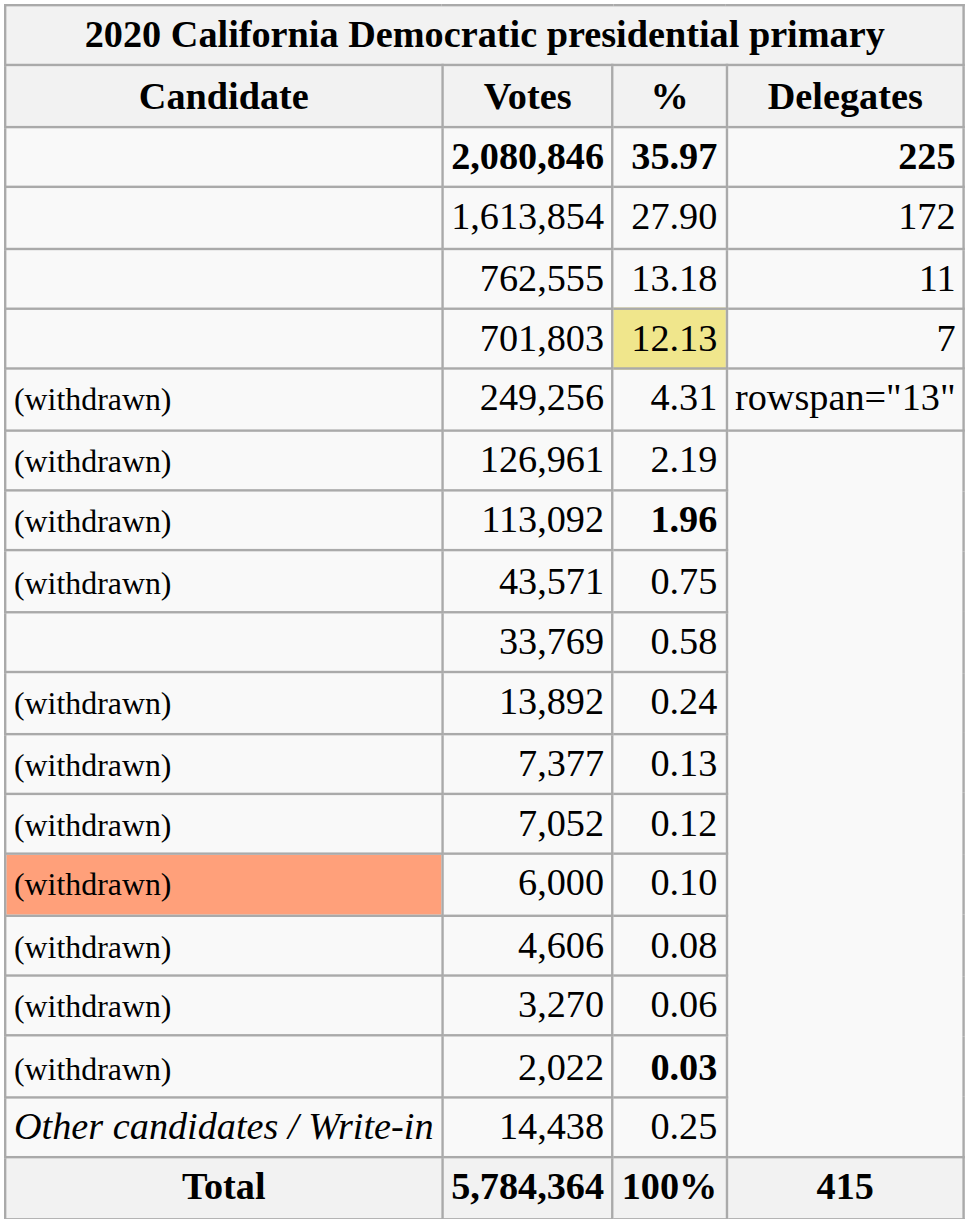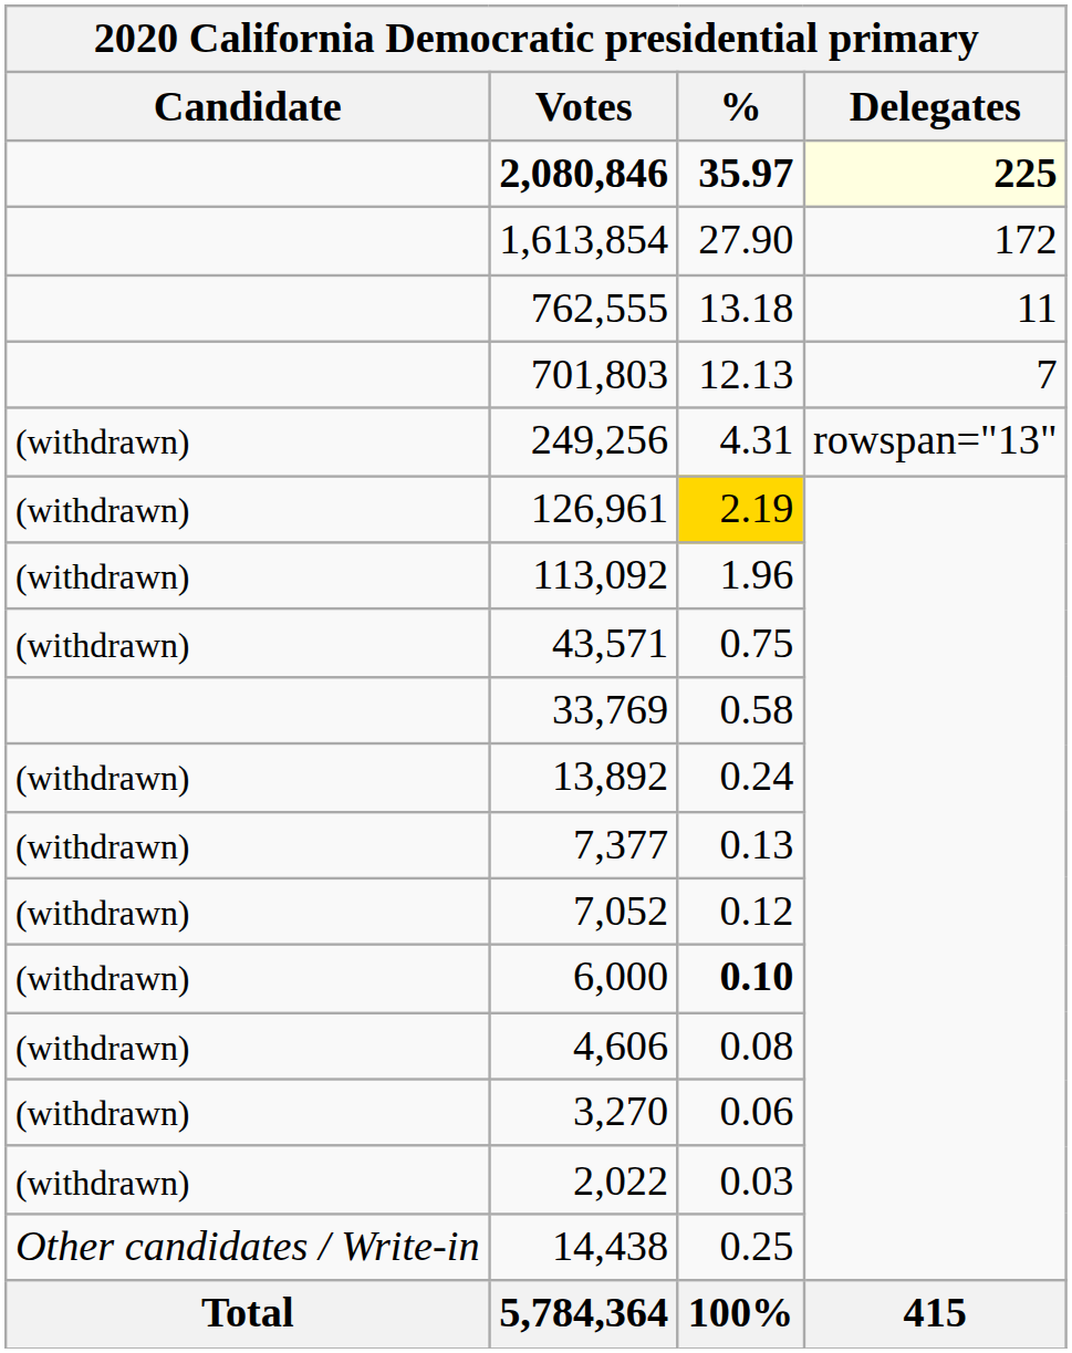2,080,846 | Delegates: no background -> lightyellow background
701,803 | %: khaki background -> no background
126,961 | %: no background -> gold background
113,092 | %: bold -> normal
6,000 | Candidate: lightsalmon background -> no background
6,000 | %: normal -> bold
2,022 | %: bold -> normal
